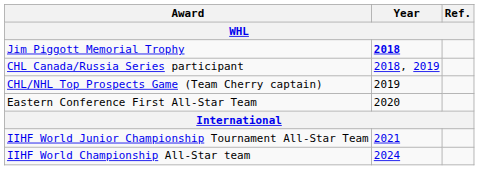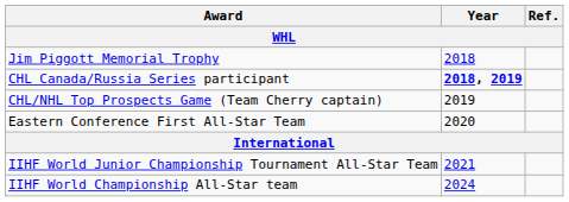Jim Piggott Memorial Trophy | Year: bold -> normal
CHL Canada/Russia Series participant | Year: normal -> bold
